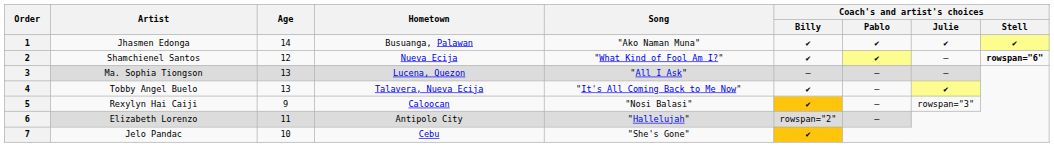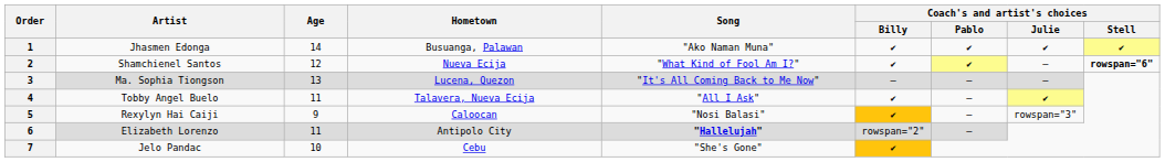3 | Song: "All I Ask" -> "It's All Coming Back to Me Now"
4 | Age: 13 -> 11
4 | Song: "It's All Coming Back to Me Now" -> "All I Ask"
6 | Song: normal -> bold
